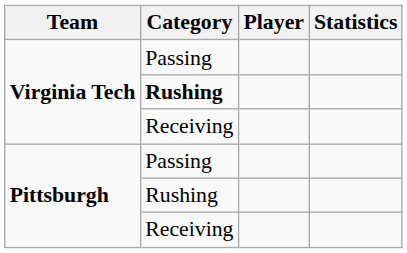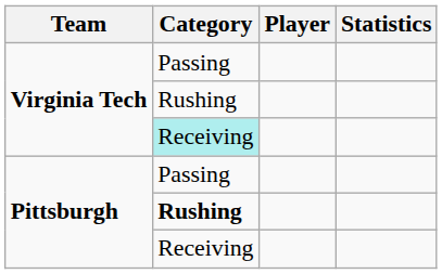Virginia Tech / Rushing | Category: bold -> normal
Virginia Tech / Receiving | Category: no background -> paleturquoise background
Pittsburgh / Rushing | Category: normal -> bold
